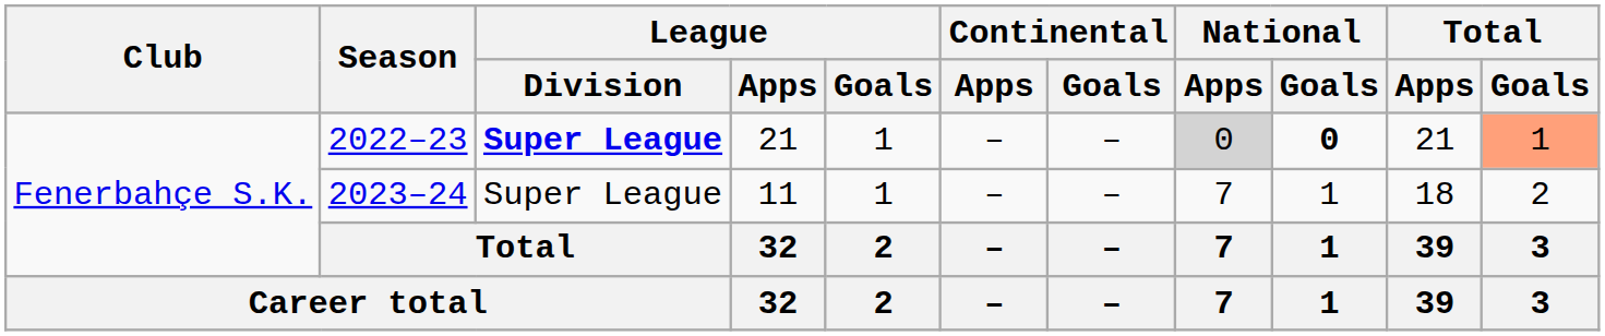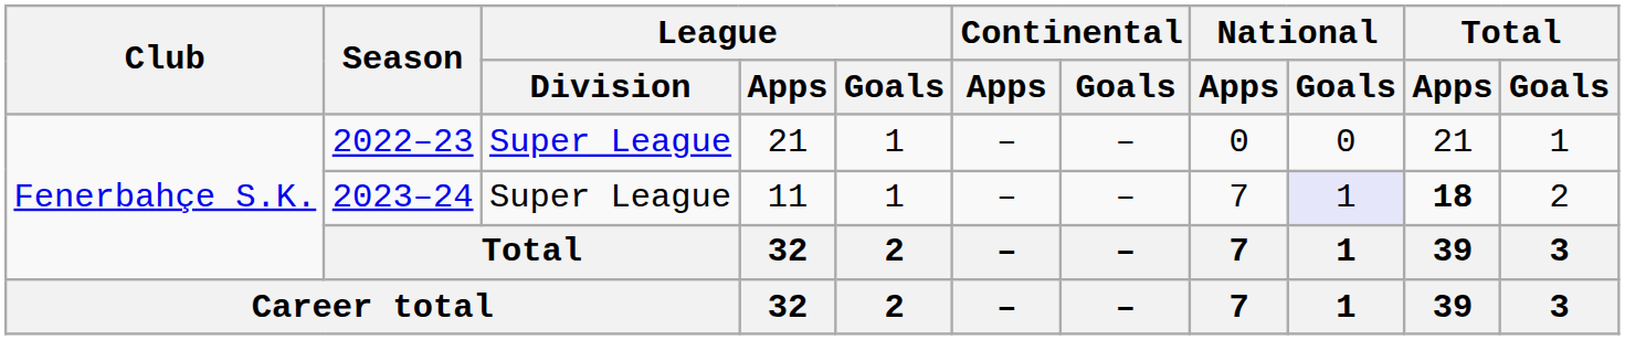2022–23 | League / Division: bold -> normal
2022–23 | National / Apps: lightgrey background -> no background
2022–23 | National / Goals: bold -> normal
2022–23 | Total / Goals: lightsalmon background -> no background
2023–24 | National / Goals: no background -> lavender background
2023–24 | Total / Apps: normal -> bold
